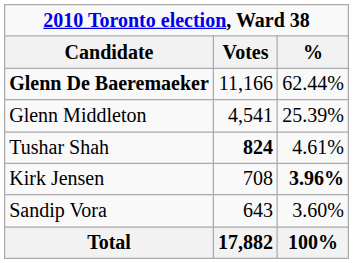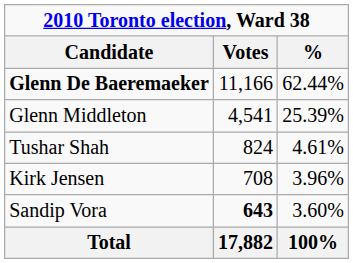Tushar Shah | Votes: bold -> normal
Kirk Jensen | %: bold -> normal
Sandip Vora | Votes: normal -> bold
